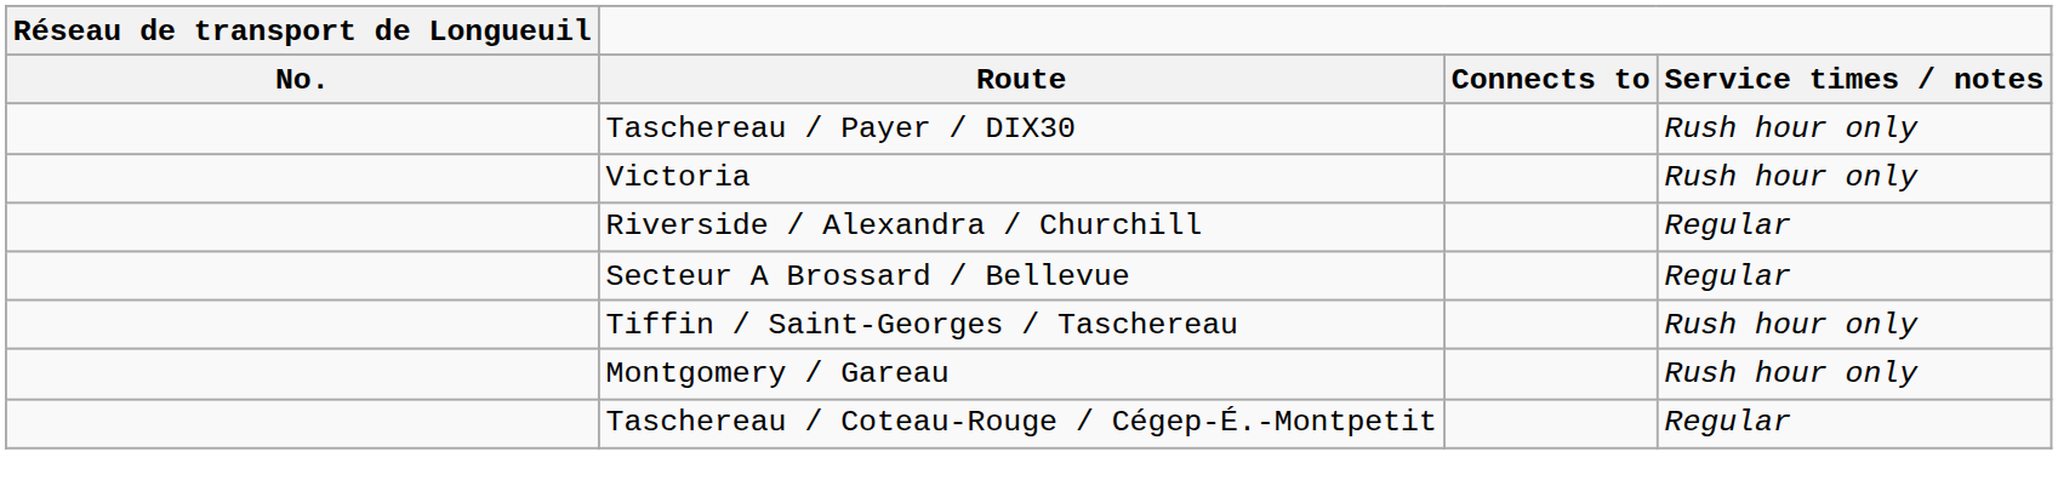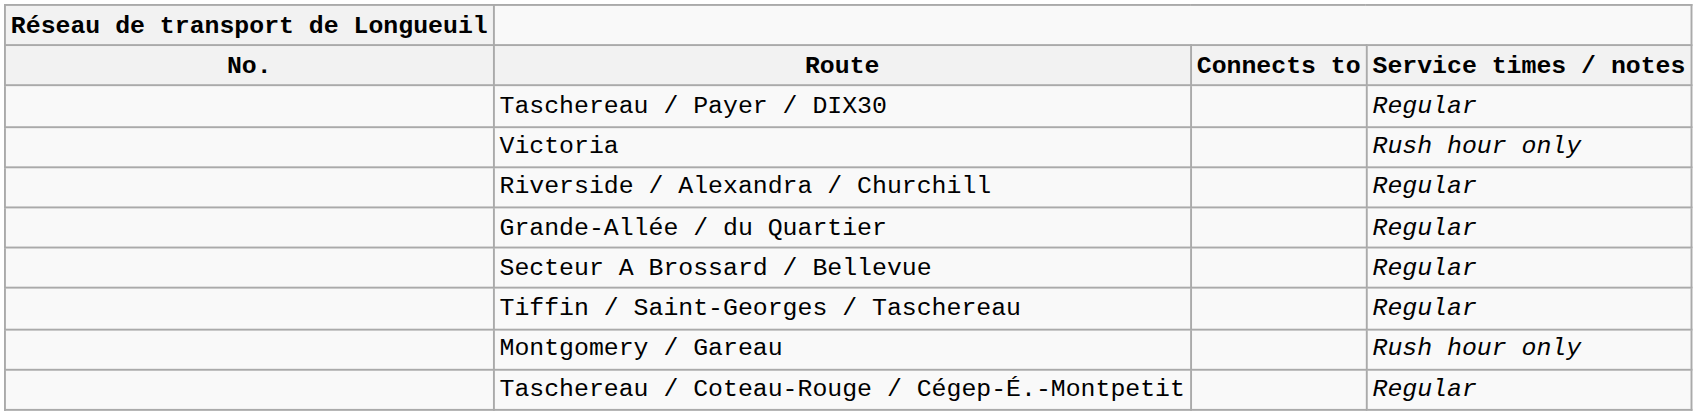Taschereau / Payer / DIX30 | Service times / notes: Rush hour only -> Regular
+ row: Grande-Allée / du Quartier | Regular
Tiffin / Saint-Georges / Taschereau | Service times / notes: Rush hour only -> Regular
